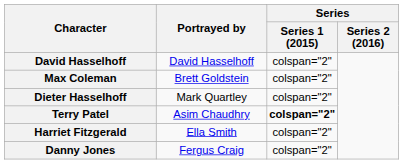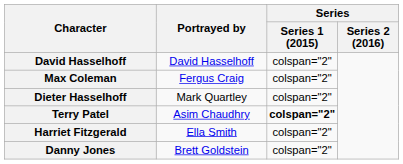Max Coleman | Portrayed by: Brett Goldstein -> Fergus Craig
Danny Jones | Portrayed by: Fergus Craig -> Brett Goldstein
